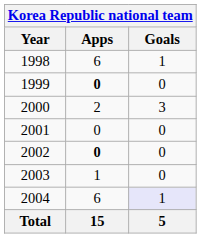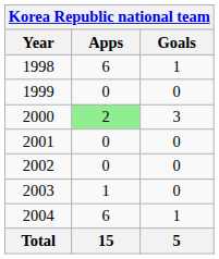1999 | Apps: bold -> normal
2000 | Apps: no background -> lightgreen background
2002 | Apps: bold -> normal
2004 | Goals: lavender background -> no background
